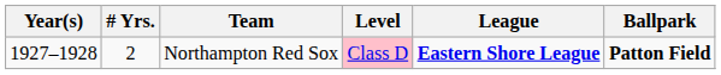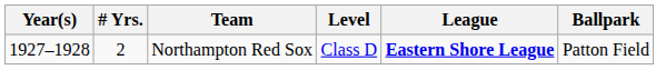Northampton Red Sox | Level: pink background -> no background
Northampton Red Sox | Ballpark: bold -> normal
